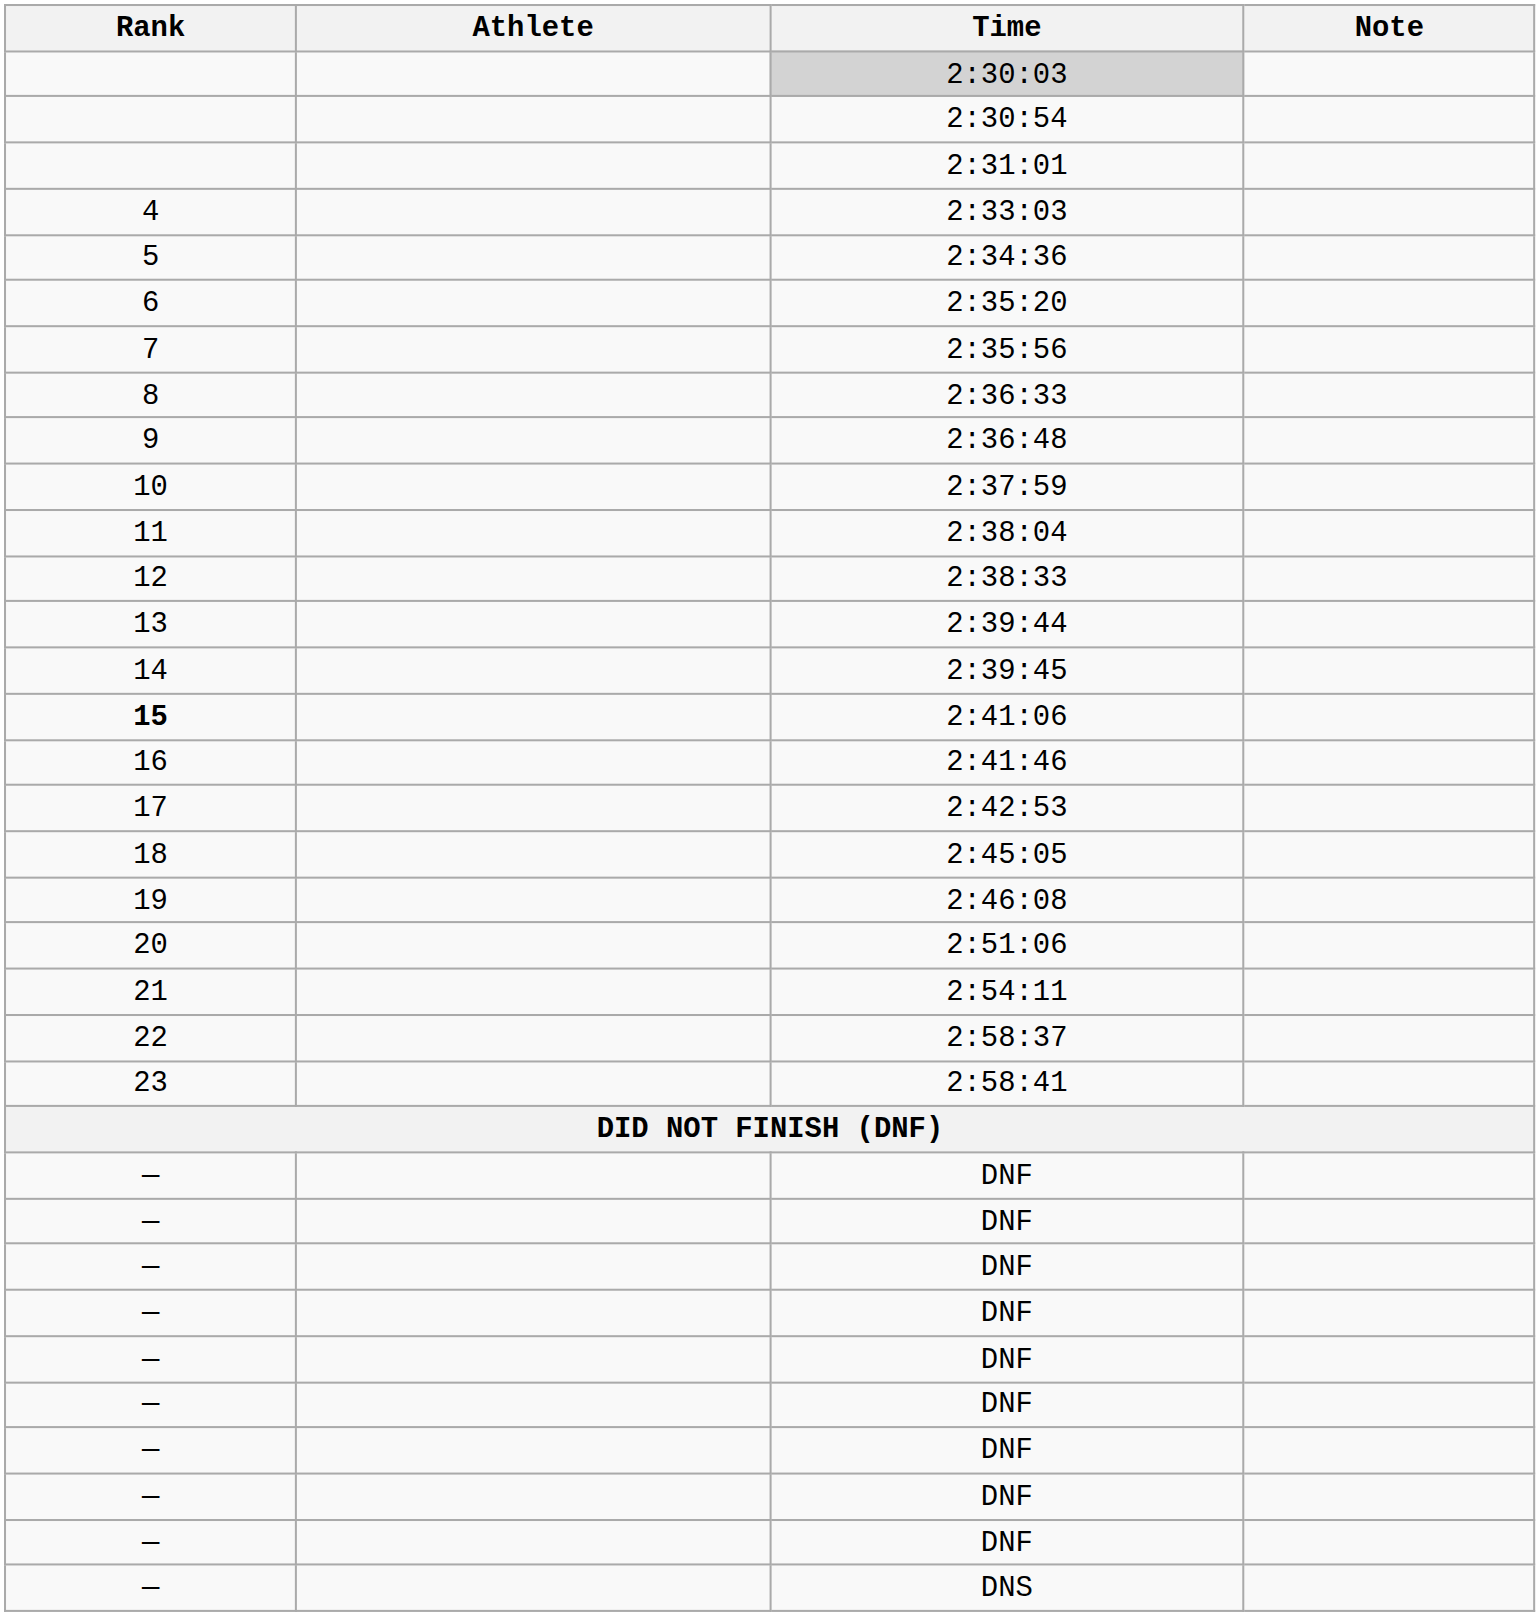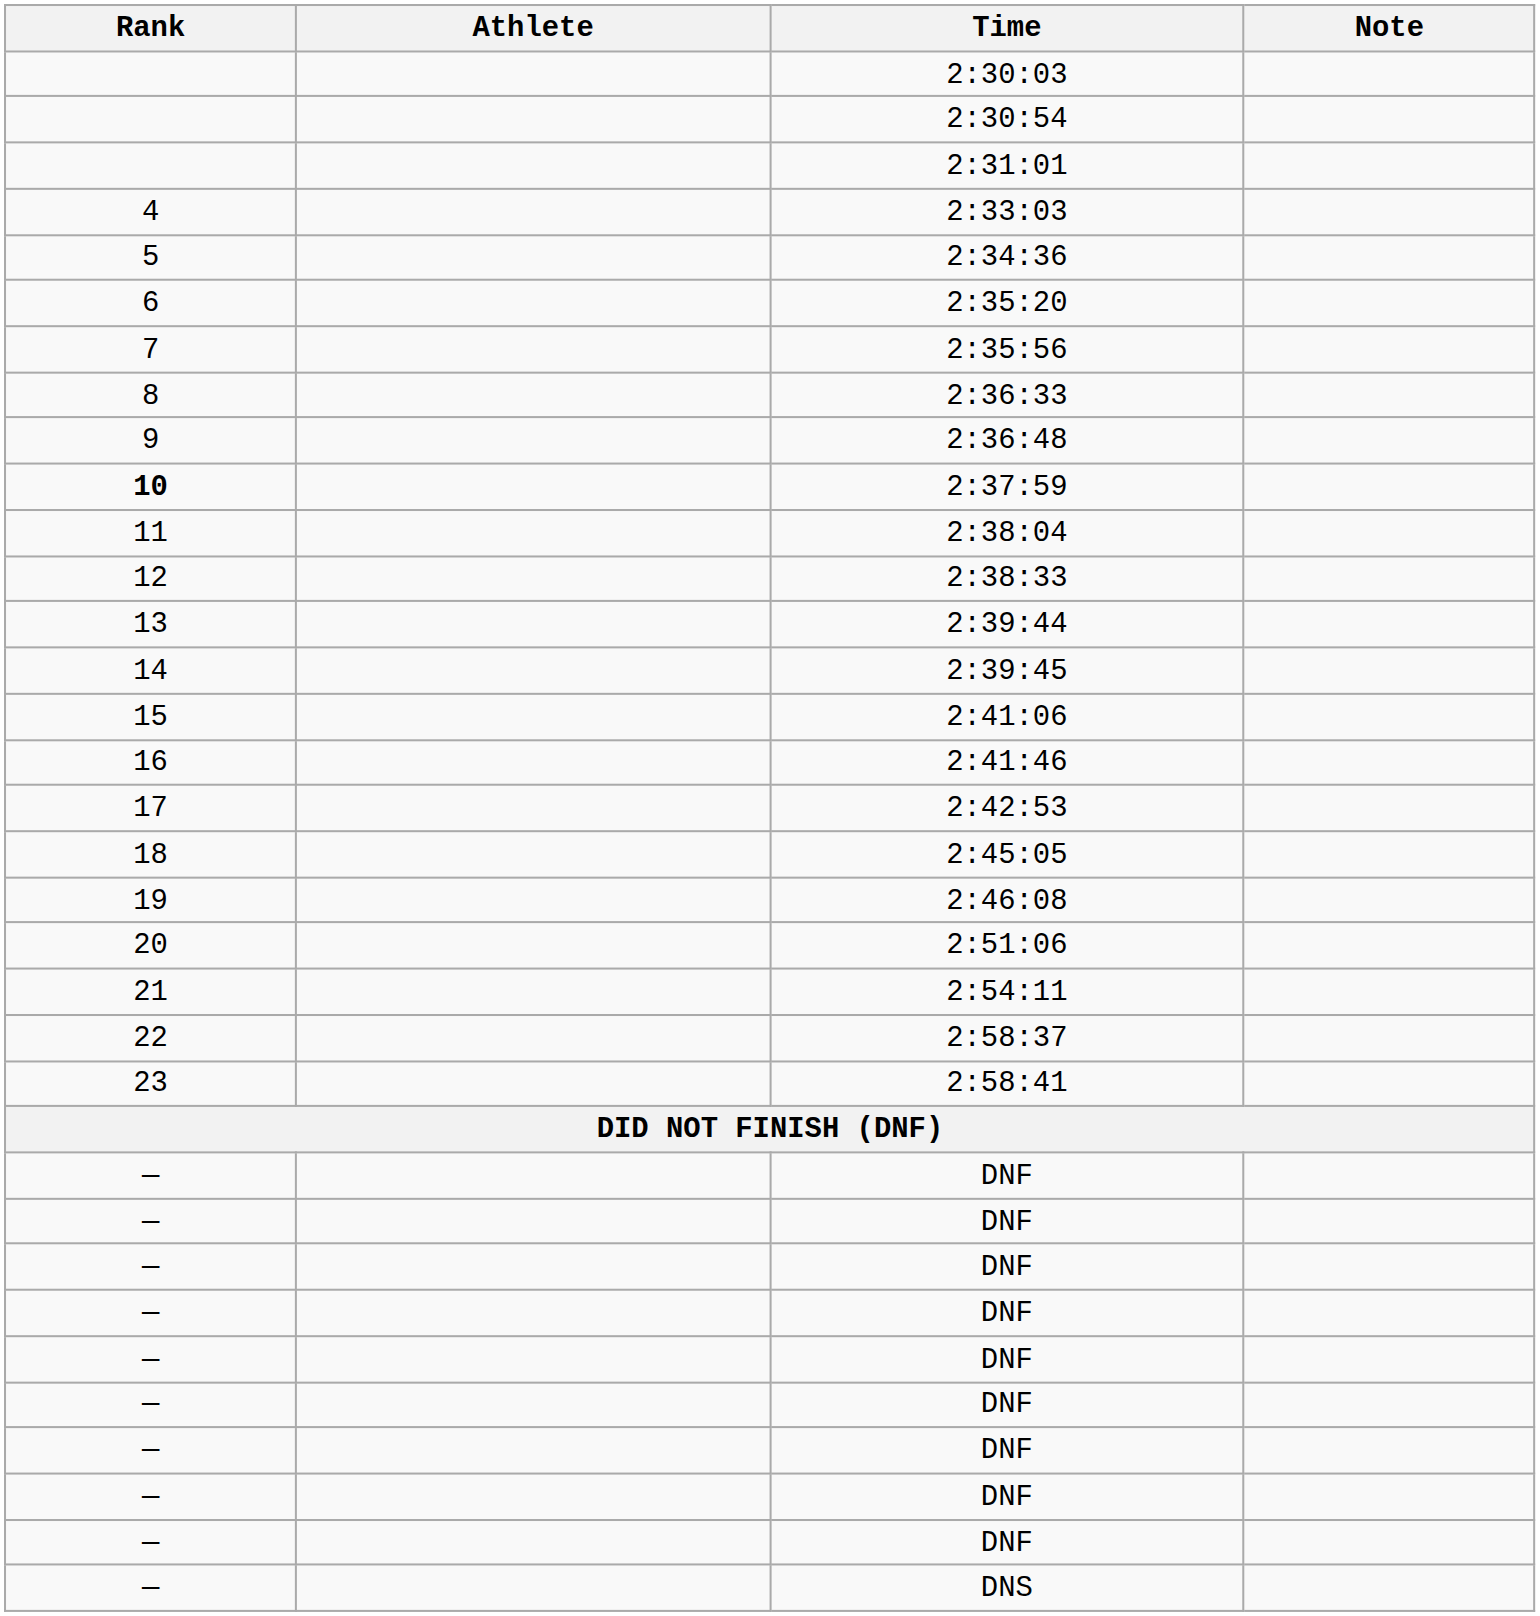2:30:03 | Time: lightgrey background -> no background
2:37:59 | Rank: normal -> bold
2:41:06 | Rank: bold -> normal
